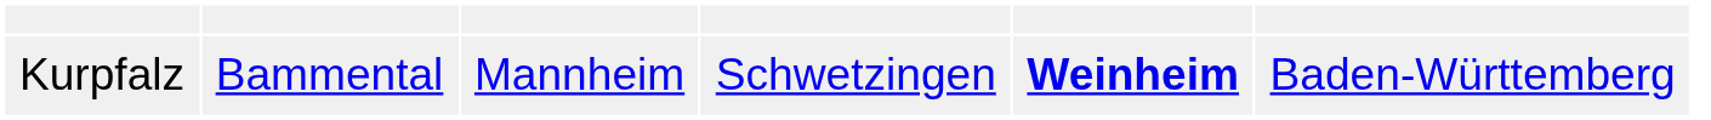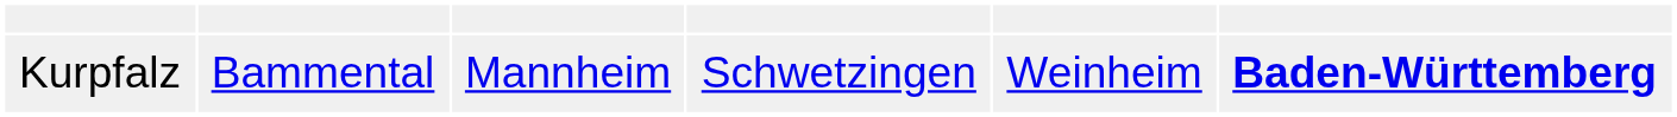Kurpfalz | column 5: bold -> normal
Kurpfalz | column 6: normal -> bold
